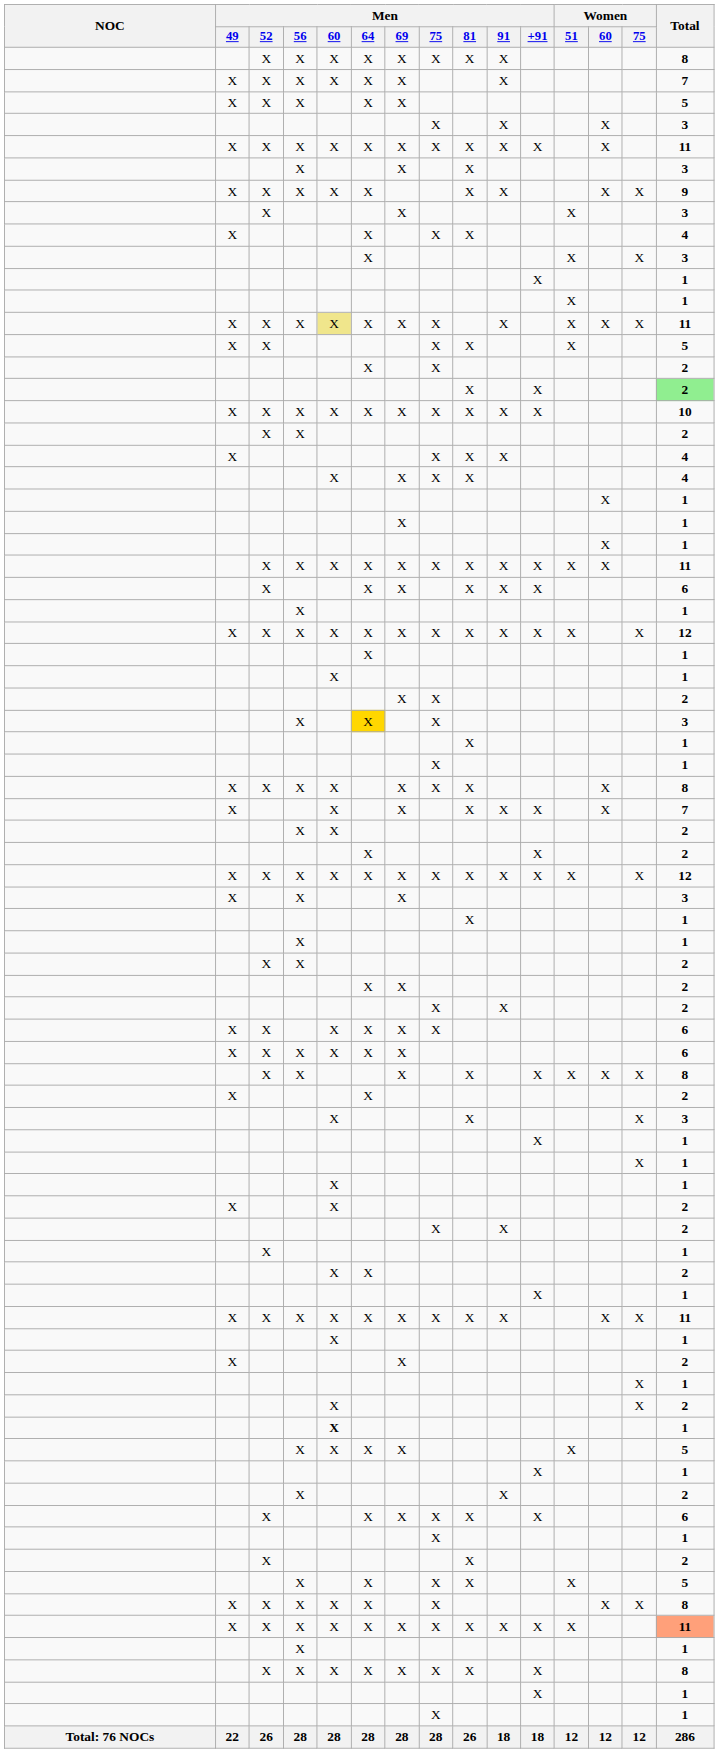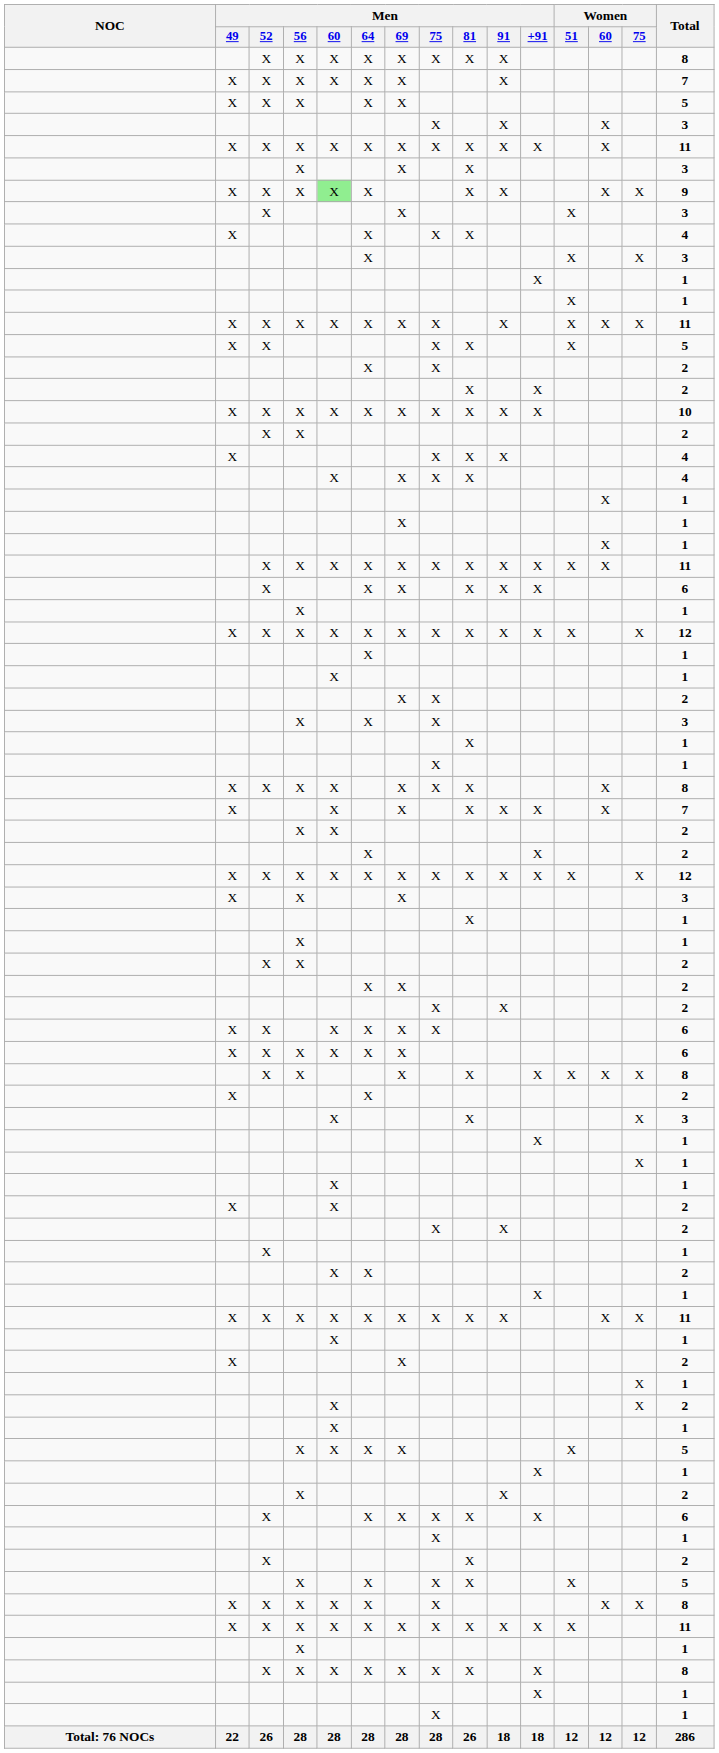row 9 | Men / 60: no background -> lightgreen background
row 15 | Men / 60: khaki background -> no background
row 18 | Total: lightgreen background -> no background
row 33 | Men / 64: gold background -> no background
row 65 | Men / 60: bold -> normal
row 74 | Total: lightsalmon background -> no background
